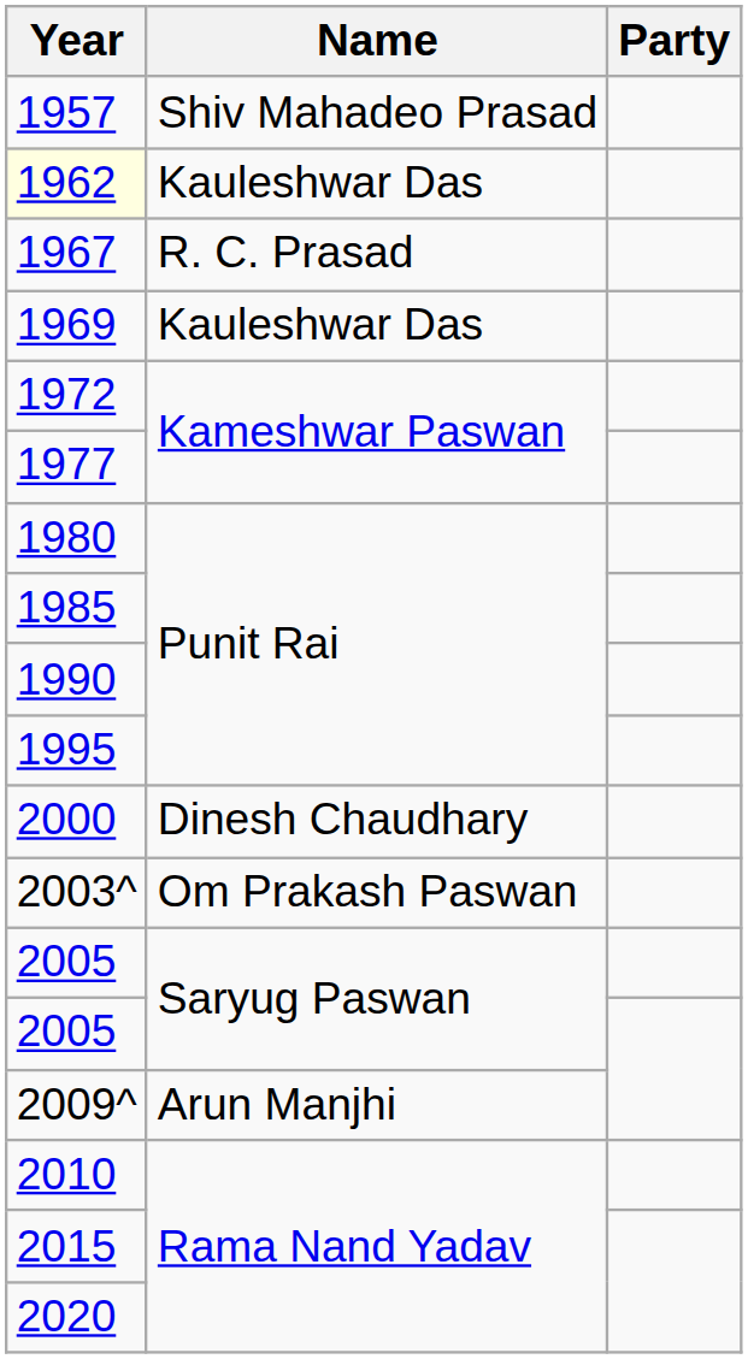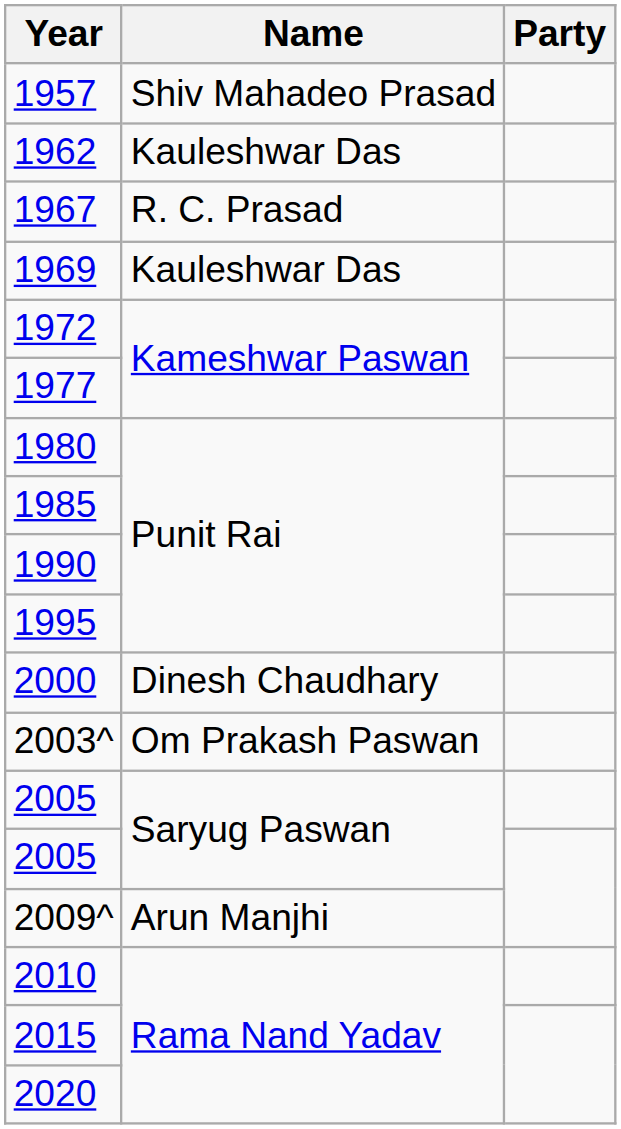1962 | Year: lightyellow background -> no background
